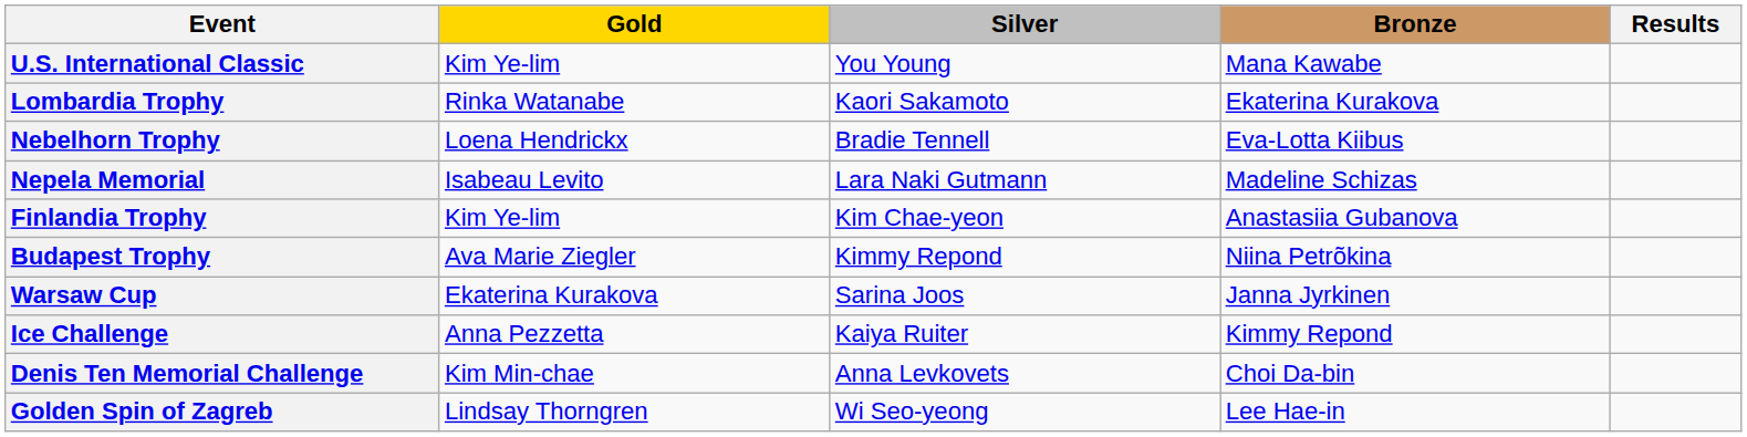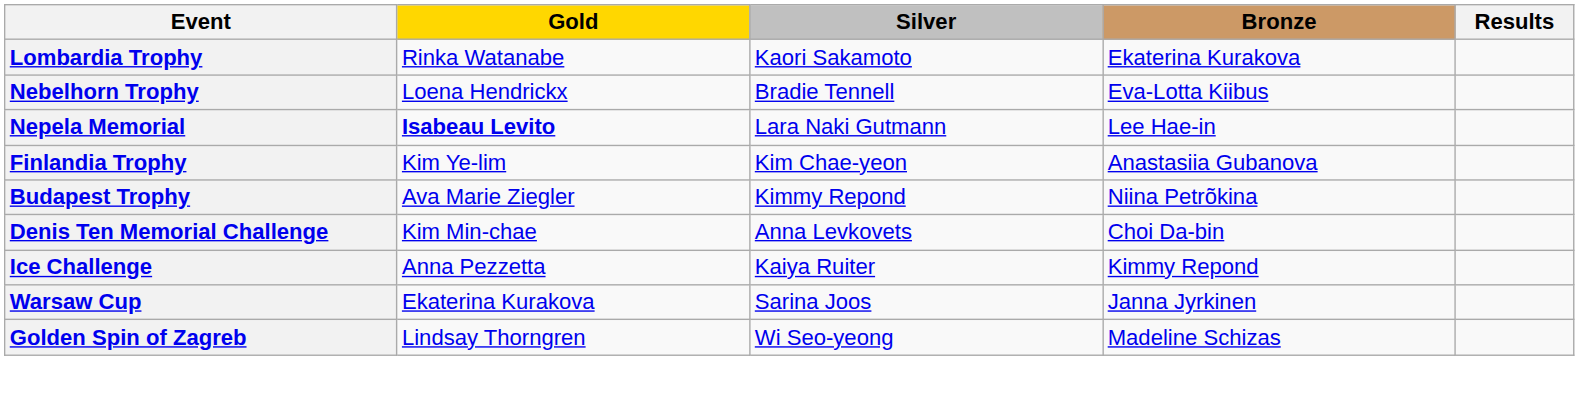- row: U.S. International Classic | Kim Ye-lim | You Young | Mana Kawabe
Nepela Memorial | Gold: normal -> bold
Nepela Memorial | Bronze: Madeline Schizas -> Lee Hae-in
rows swapped: Denis Ten Memorial Challenge <-> Warsaw Cup
Golden Spin of Zagreb | Bronze: Lee Hae-in -> Madeline Schizas
